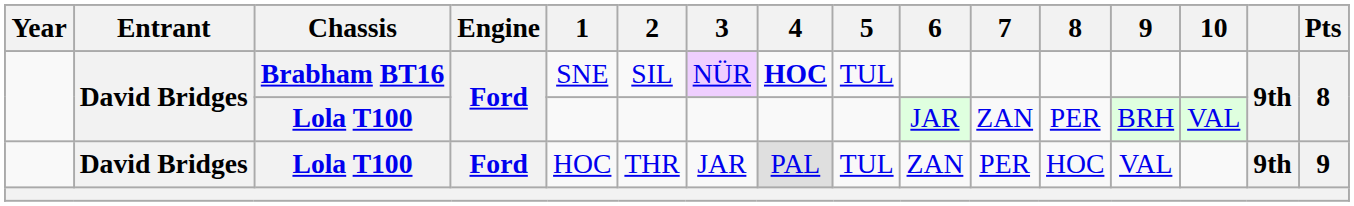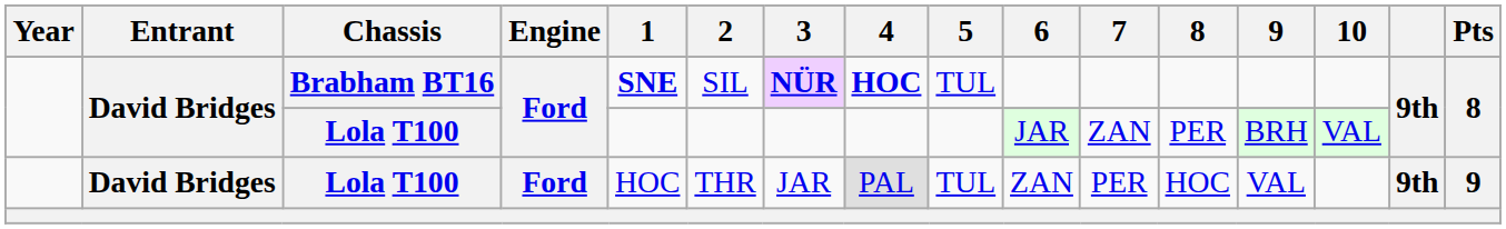Brabham BT16 | 1: normal -> bold
Brabham BT16 | 3: normal -> bold
